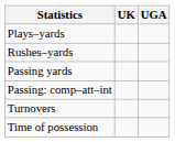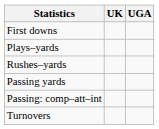+ row: First downs
- row: Time of possession
